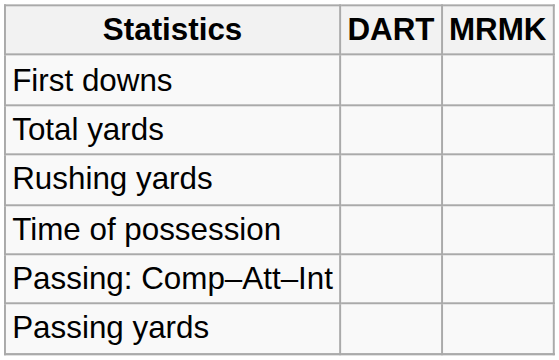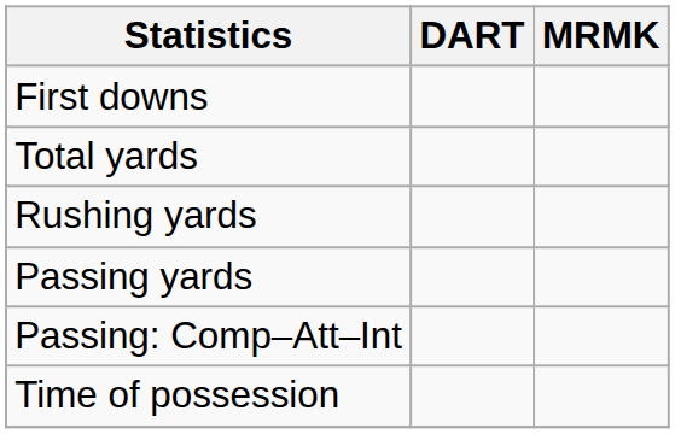rows swapped: Passing yards <-> Time of possession
